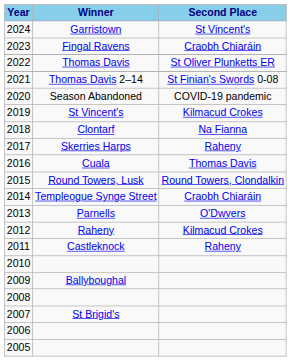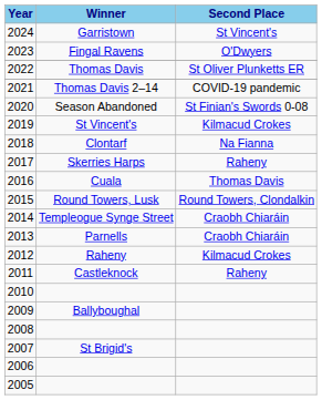2023 | Second Place: Craobh Chiaráin -> O'Dwyers
2021 | Second Place: St Finian's Swords 0-08 -> COVID-19 pandemic
2020 | Second Place: COVID-19 pandemic -> St Finian's Swords 0-08
2013 | Second Place: O'Dwyers -> Craobh Chiaráin
